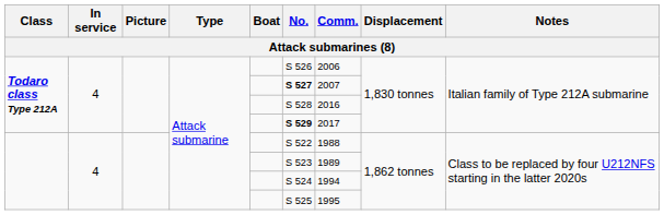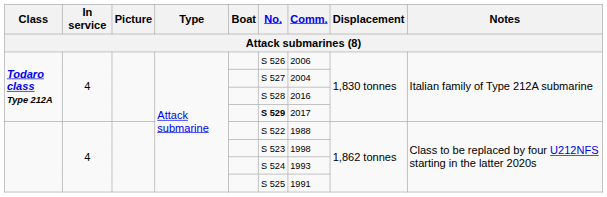row 4 | No.: bold -> normal
row 4 | Comm.: 2007 -> 2004
row 8 | Comm.: 1989 -> 1998
row 9 | Comm.: 1994 -> 1993
row 10 | Comm.: 1995 -> 1991
